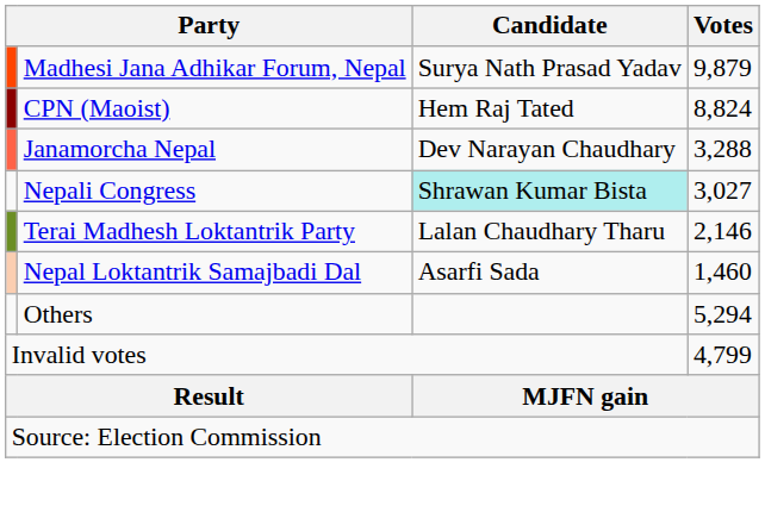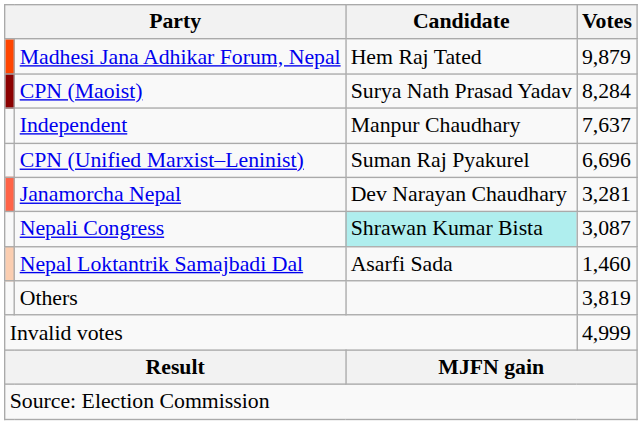Madhesi Jana Adhikar Forum, Nepal | Candidate: Surya Nath Prasad Yadav -> Hem Raj Tated
CPN (Maoist) | Candidate: Hem Raj Tated -> Surya Nath Prasad Yadav
CPN (Maoist) | Votes: 8,824 -> 8,284
+ row: Independent | Manpur Chaudhary | 7,637
+ row: CPN (Unified Marxist–Leninist) | Suman Raj Pyakurel | 6,696
Janamorcha Nepal | Votes: 3,288 -> 3,281
Nepali Congress | Votes: 3,027 -> 3,087
- row: Terai Madhesh Loktantrik Party | Lalan Chaudhary Tharu | 2,146
Others | Votes: 5,294 -> 3,819
Invalid votes | Votes: 4,799 -> 4,999
